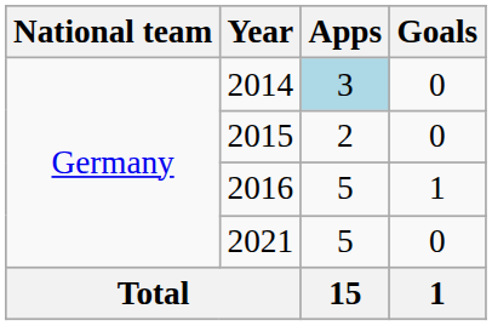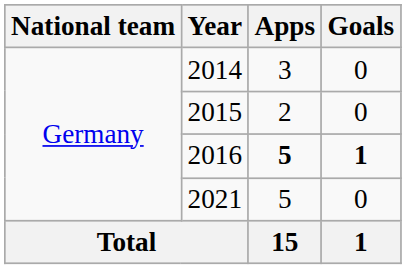2014 | Apps: lightblue background -> no background
2016 | Apps: normal -> bold
2016 | Goals: normal -> bold
